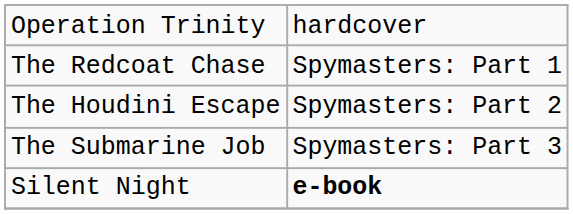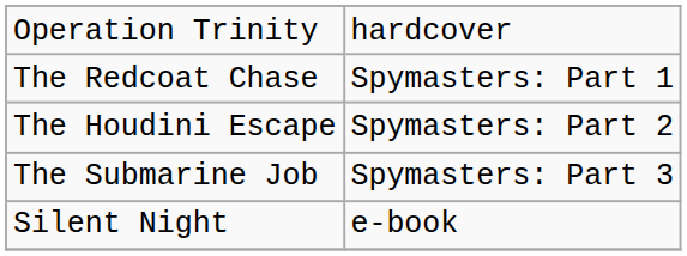Silent Night | column 2: bold -> normal
